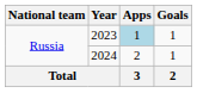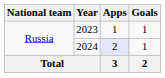2023 | Apps: lightblue background -> no background
2024 | Apps: no background -> lavender background
